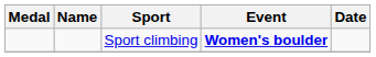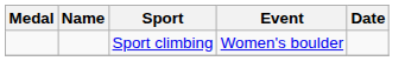Sport climbing | Event: bold -> normal
